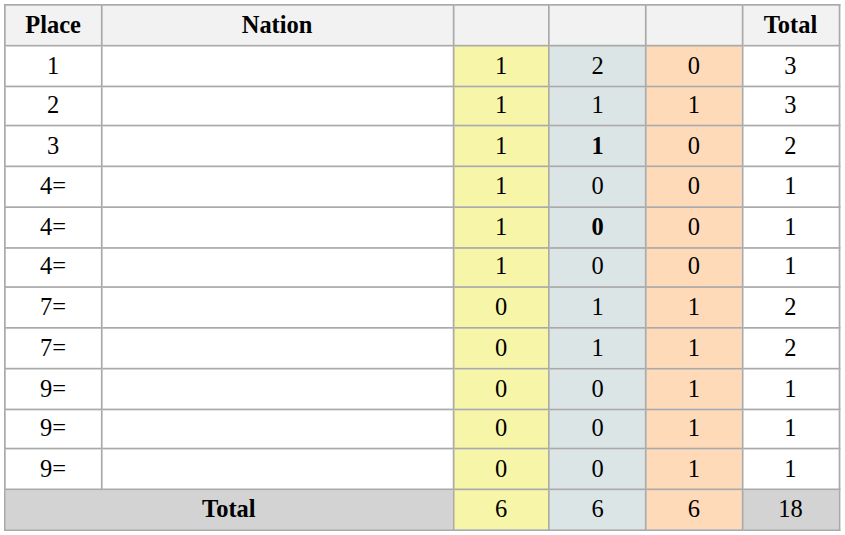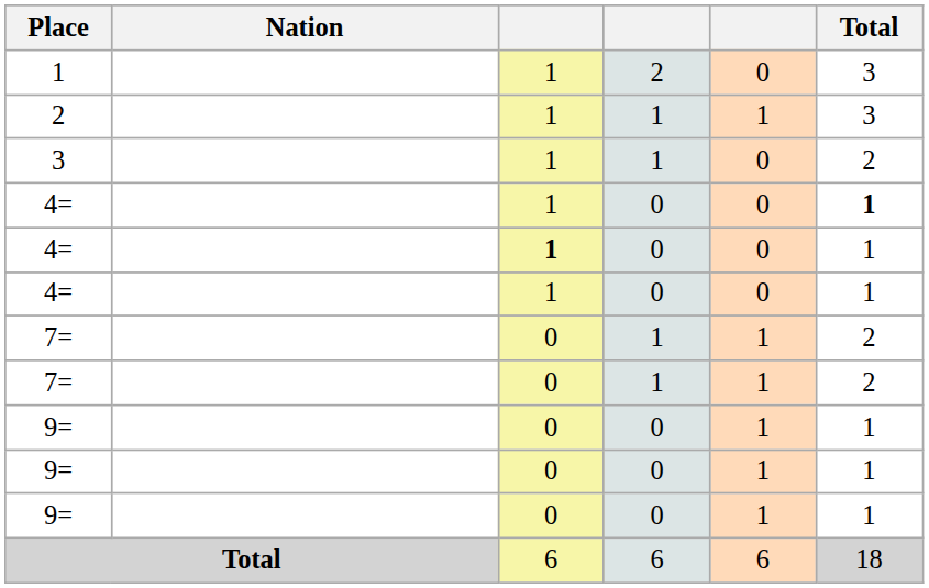row 4 | column 4: bold -> normal
row 5 | Total: normal -> bold
row 6 | column 3: normal -> bold
row 6 | column 4: bold -> normal
